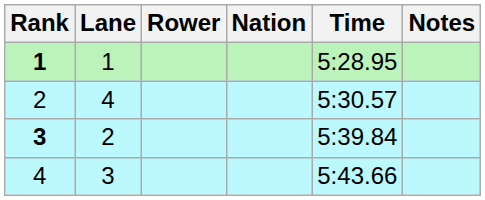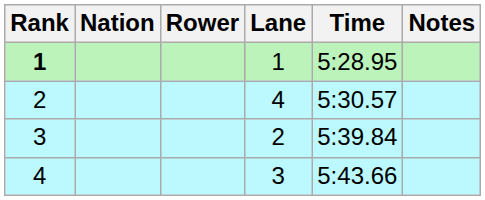columns swapped: Lane <-> Nation
row 4 | Rank: bold -> normal
